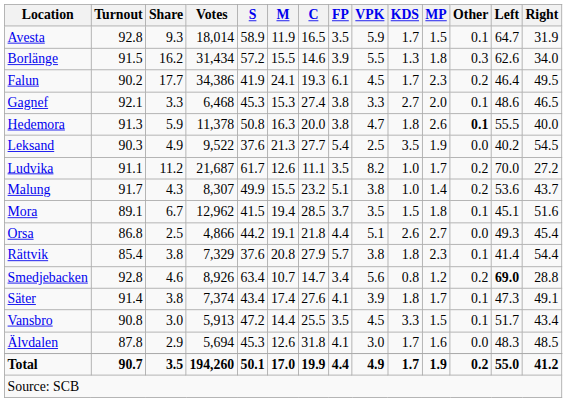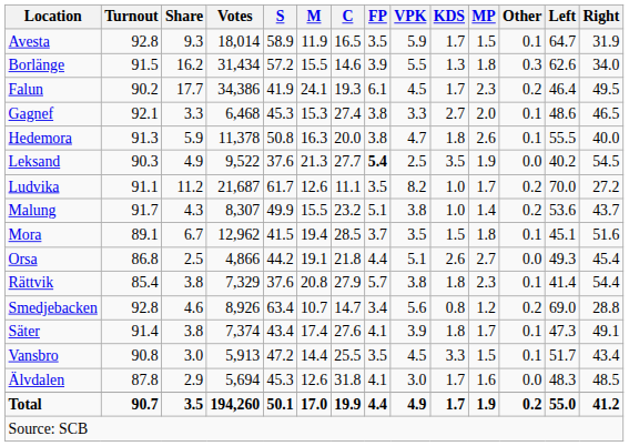Hedemora | Other: bold -> normal
Leksand | FP: normal -> bold
Smedjebacken | Left: bold -> normal
